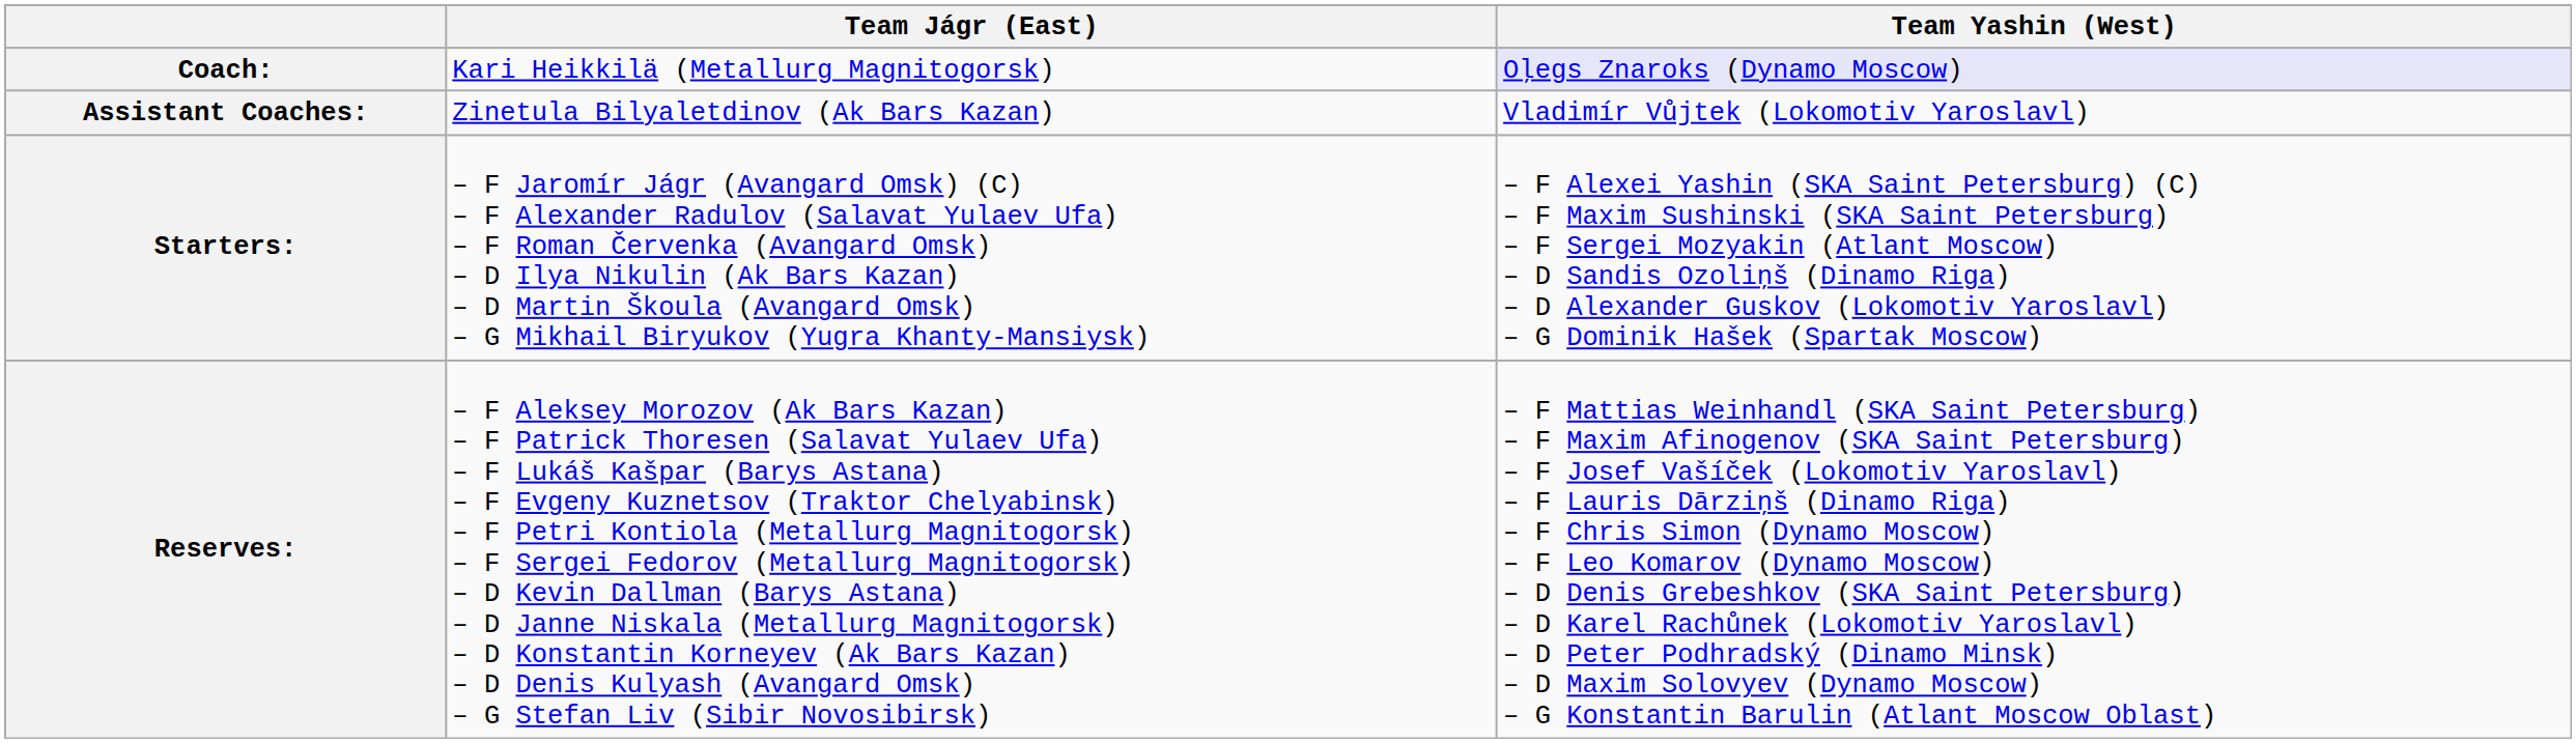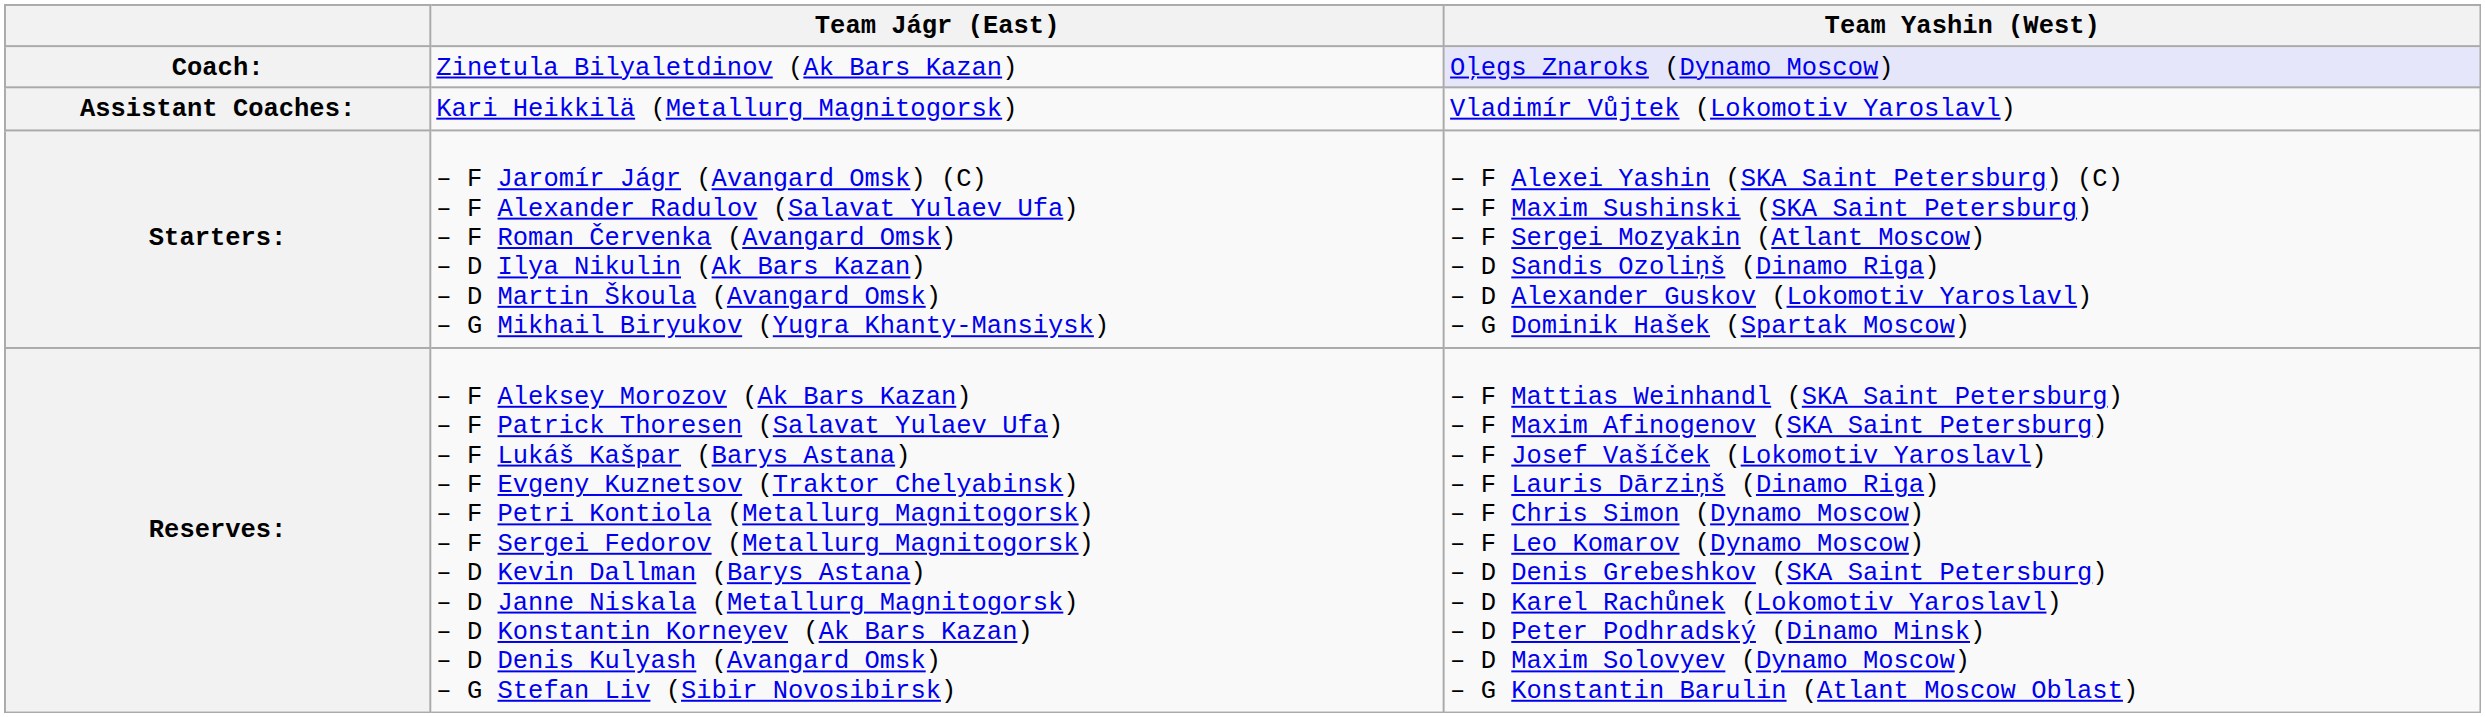Coach: | Team Jágr (East): Kari Heikkilä (Metallurg Magnitogorsk) -> Zinetula Bilyaletdinov (Ak Bars Kazan)
Assistant Coaches: | Team Jágr (East): Zinetula Bilyaletdinov (Ak Bars Kazan) -> Kari Heikkilä (Metallurg Magnitogorsk)
